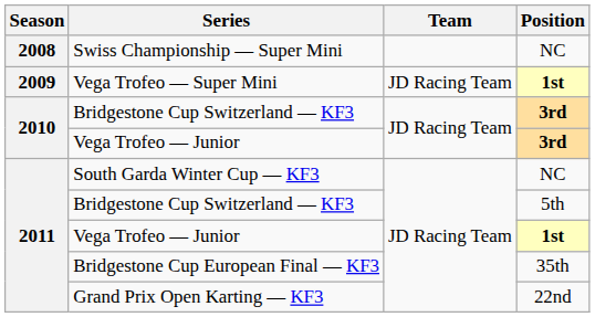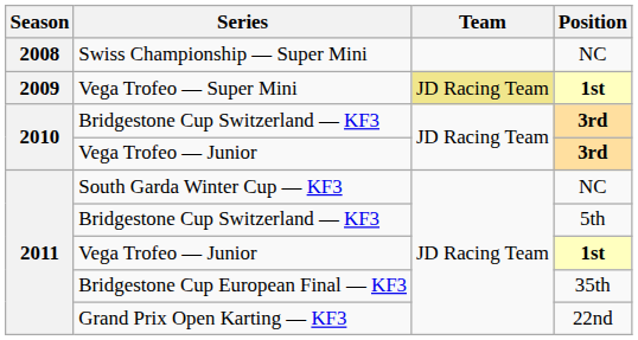Vega Trofeo — Super Mini | Team: no background -> khaki background
